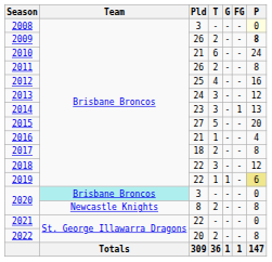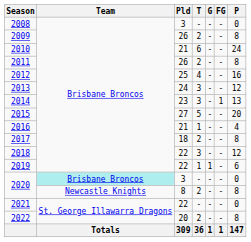2008 | P: lightyellow background -> no background
2009 | P: bold -> normal
2019 | P: khaki background -> no background
